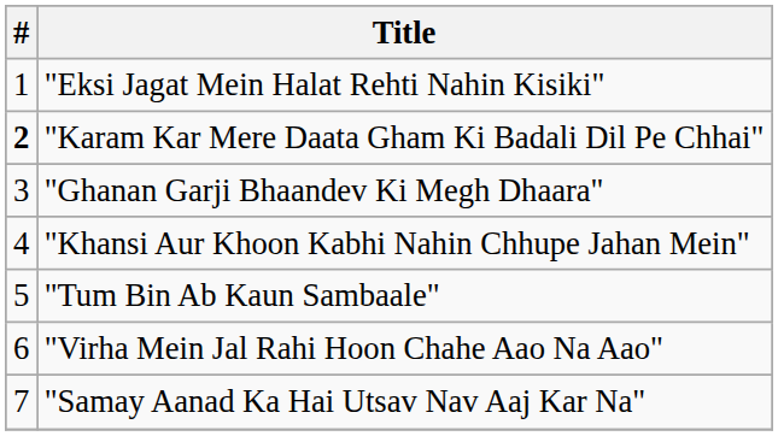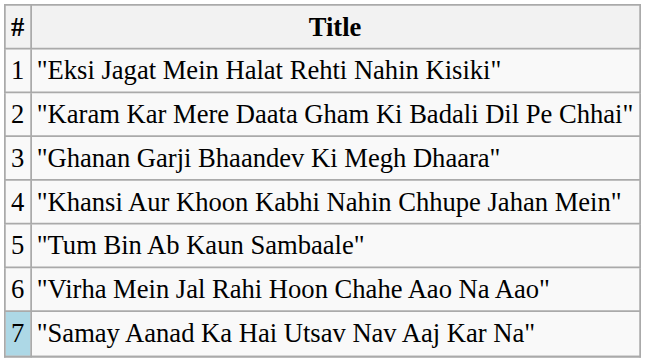"Karam Kar Mere Daata Gham Ki Badali Dil Pe Chhai" | #: bold -> normal
"Samay Aanad Ka Hai Utsav Nav Aaj Kar Na" | #: no background -> lightblue background
